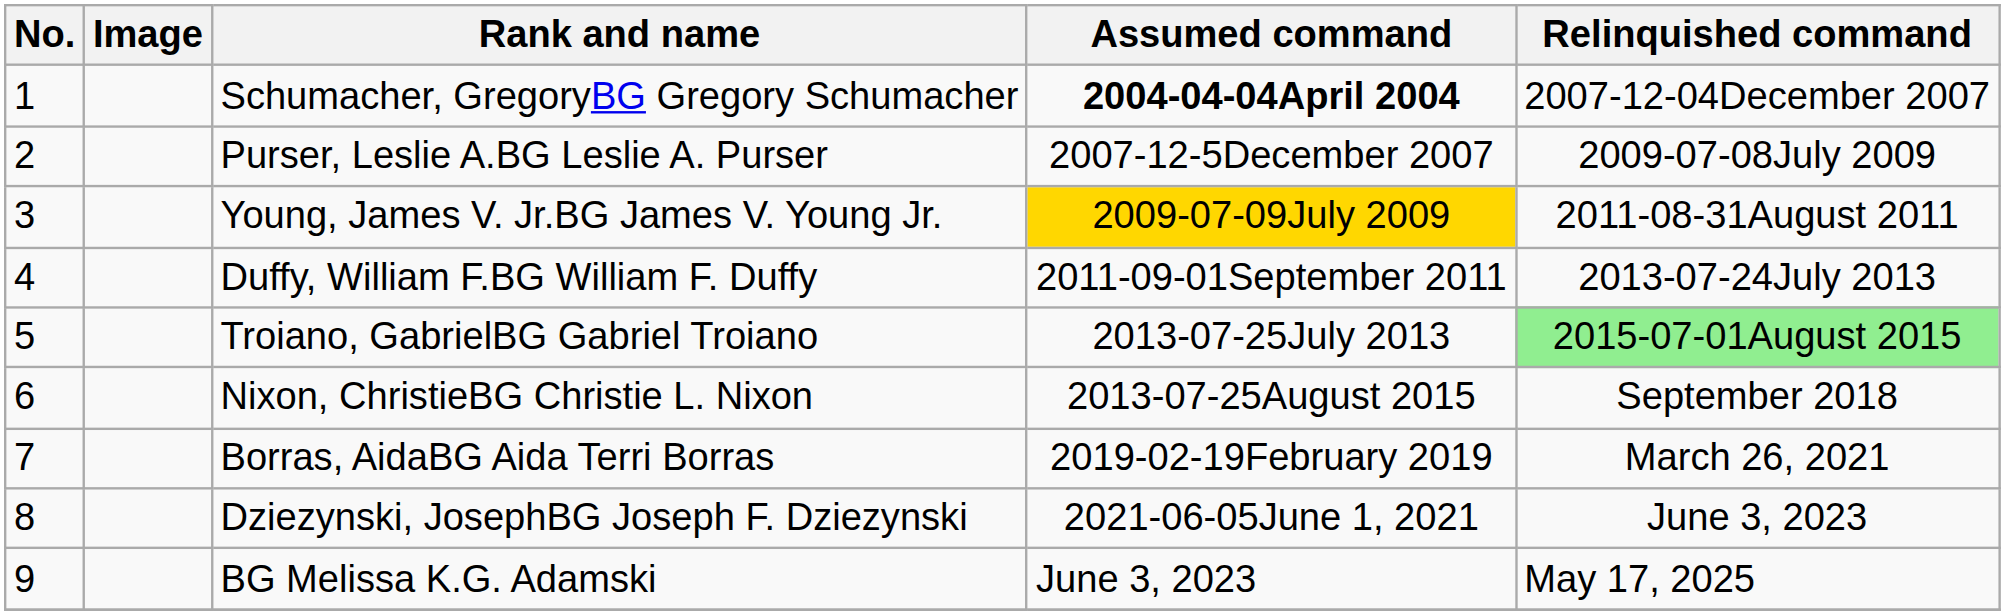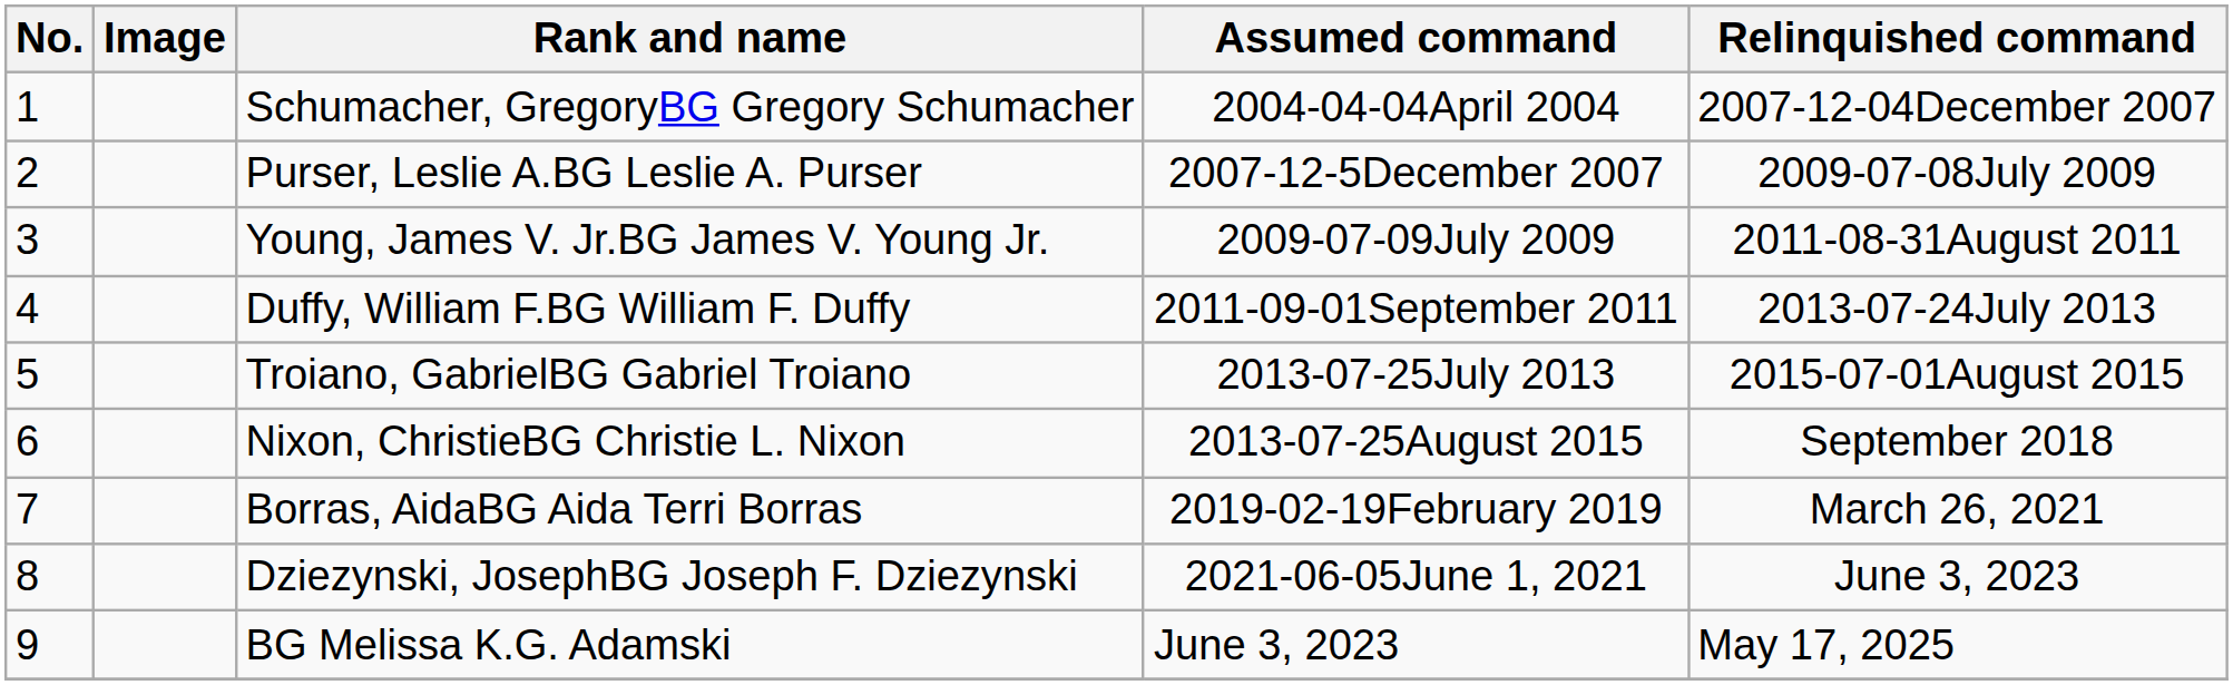Schumacher, GregoryBG Gregory Schumacher | Assumed command: bold -> normal
Young, James V. Jr.BG James V. Young Jr. | Assumed command: gold background -> no background
Troiano, GabrielBG Gabriel Troiano | Relinquished command: lightgreen background -> no background
